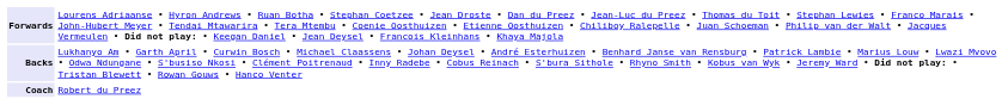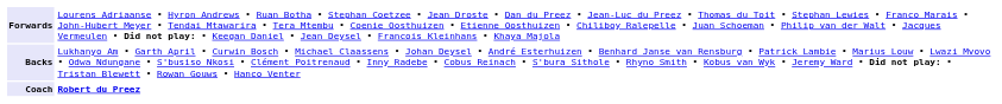Coach | column 2: normal -> bold
